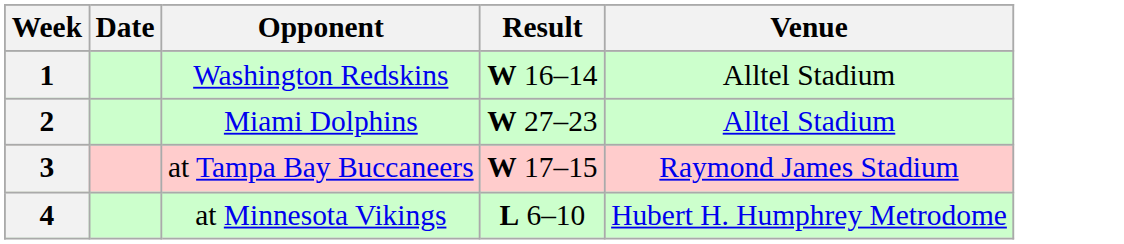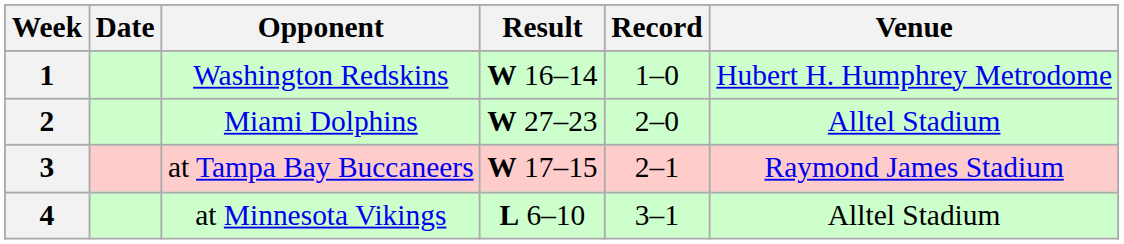+ column: Record | 1–0 | 2–0 | 2–1 | 3–1
1 | Venue: Alltel Stadium -> Hubert H. Humphrey Metrodome
4 | Venue: Hubert H. Humphrey Metrodome -> Alltel Stadium
